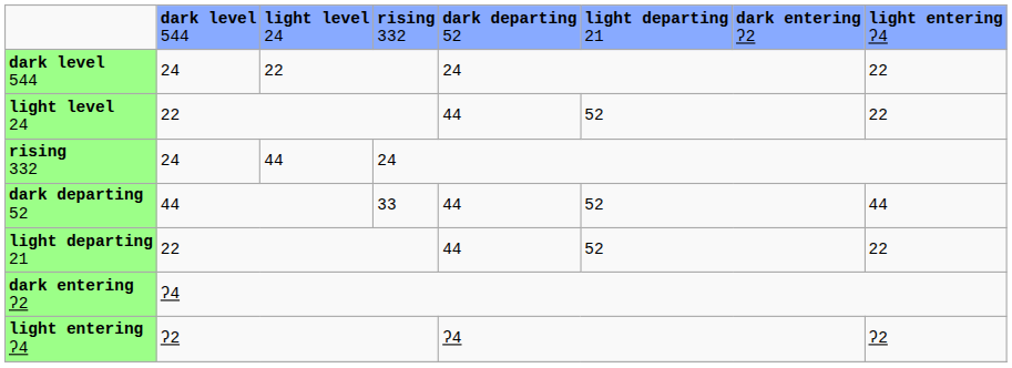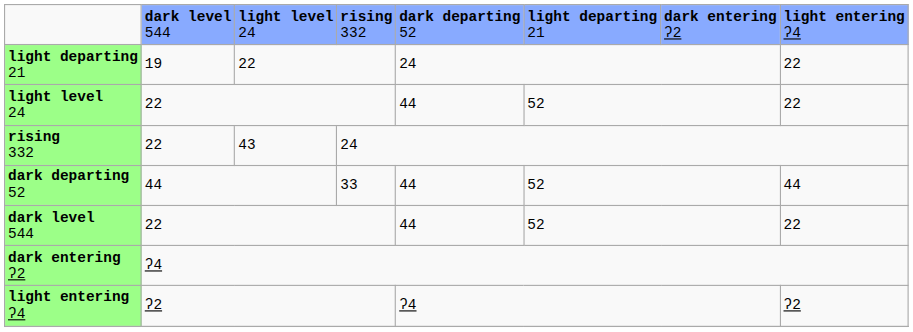row 2 | column 1: dark level 544 -> light departing 21
row 2 | column 2: 24 -> 19
row 4 | column 2: 24 -> 22
row 4 | column 3: 44 -> 43
row 6 | column 1: light departing 21 -> dark level 544
